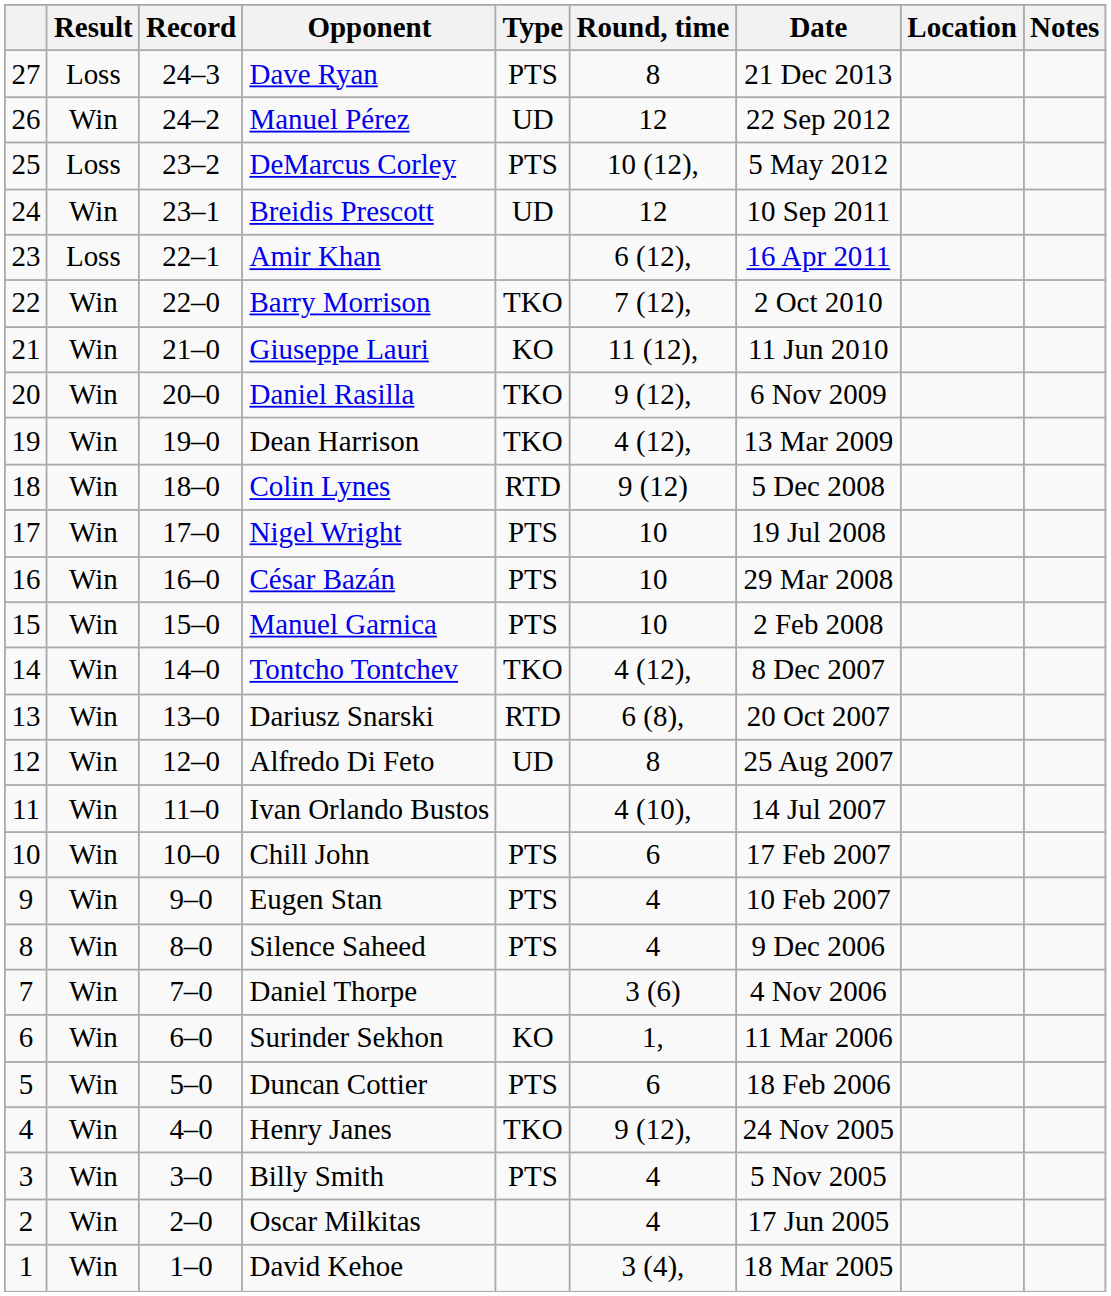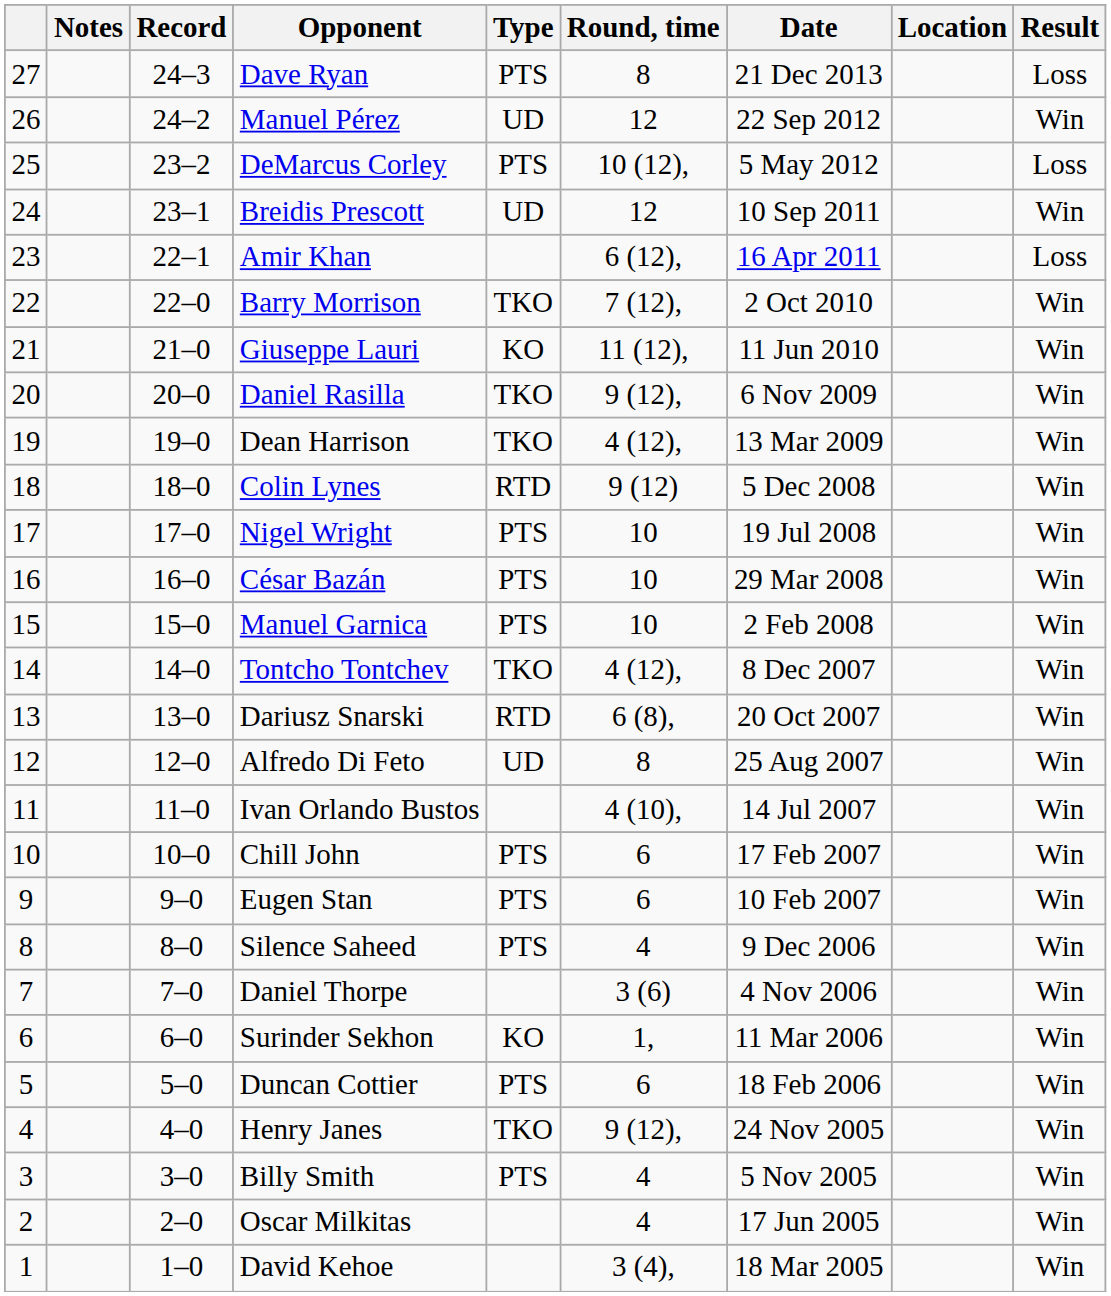columns swapped: Result <-> Notes
Eugen Stan | Round, time: 4 -> 6
